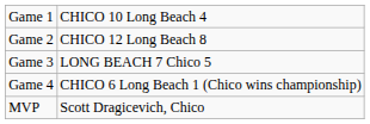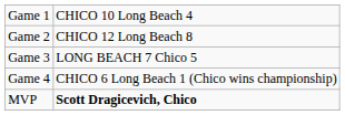MVP | column 2: normal -> bold
